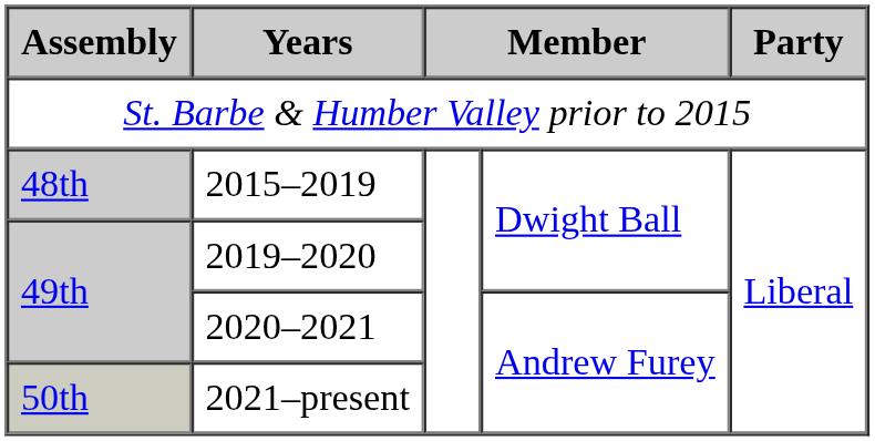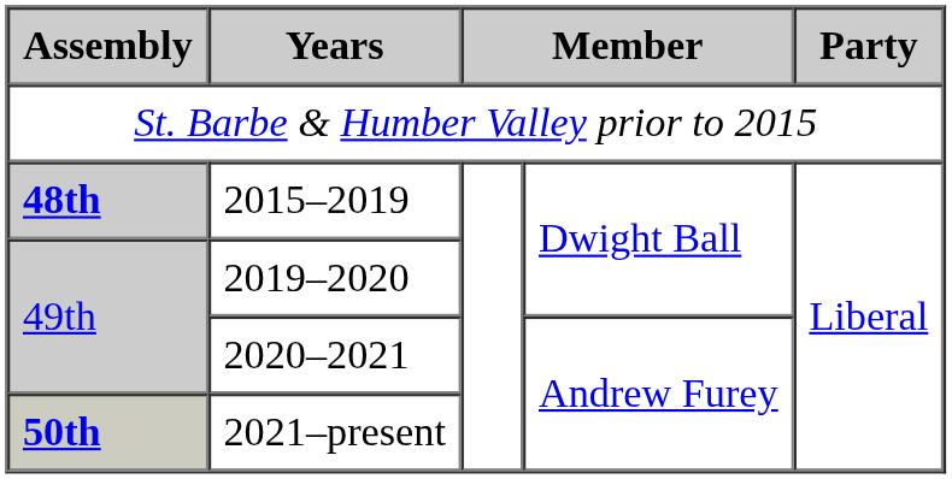2015–2019 | Assembly: normal -> bold
2021–present | Assembly: normal -> bold
